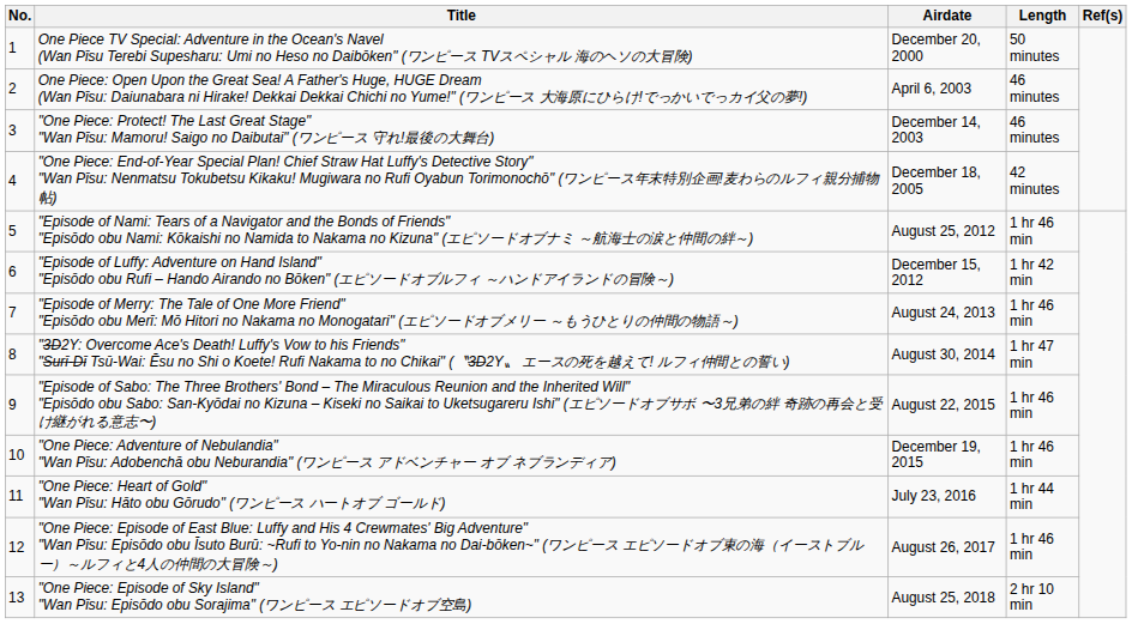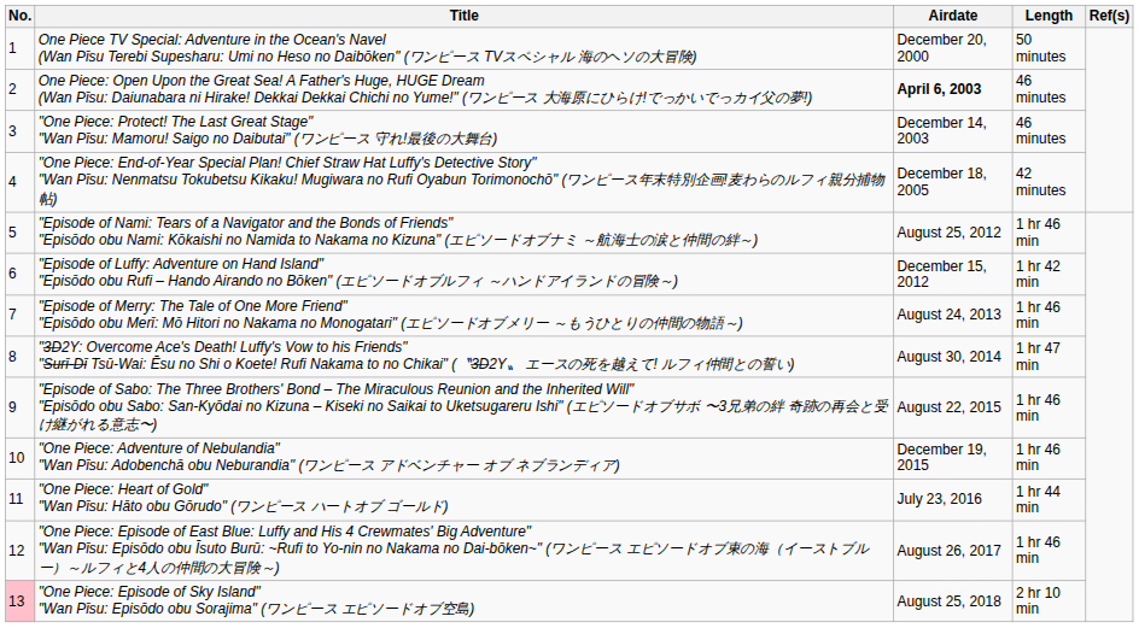row 3 | Airdate: normal -> bold
row 14 | No.: no background -> pink background
